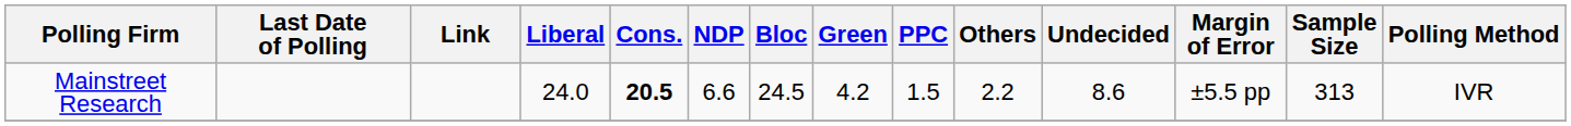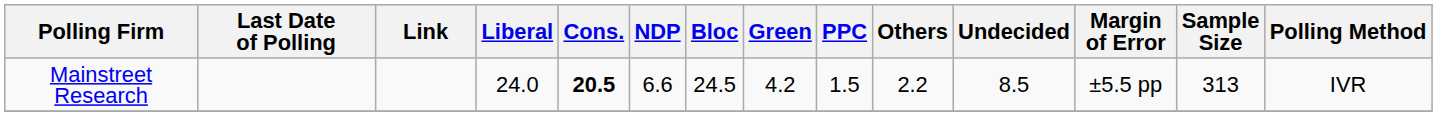Mainstreet Research | Undecided: 8.6 -> 8.5
